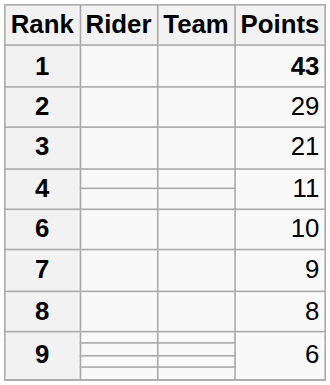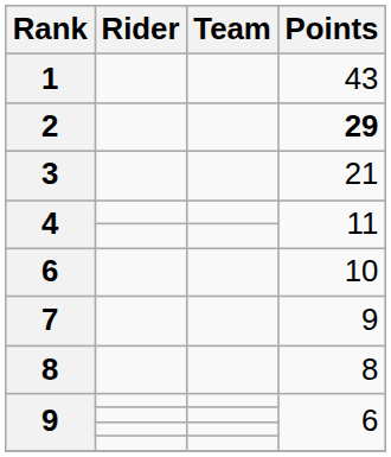1 | Points: bold -> normal
2 | Points: normal -> bold
